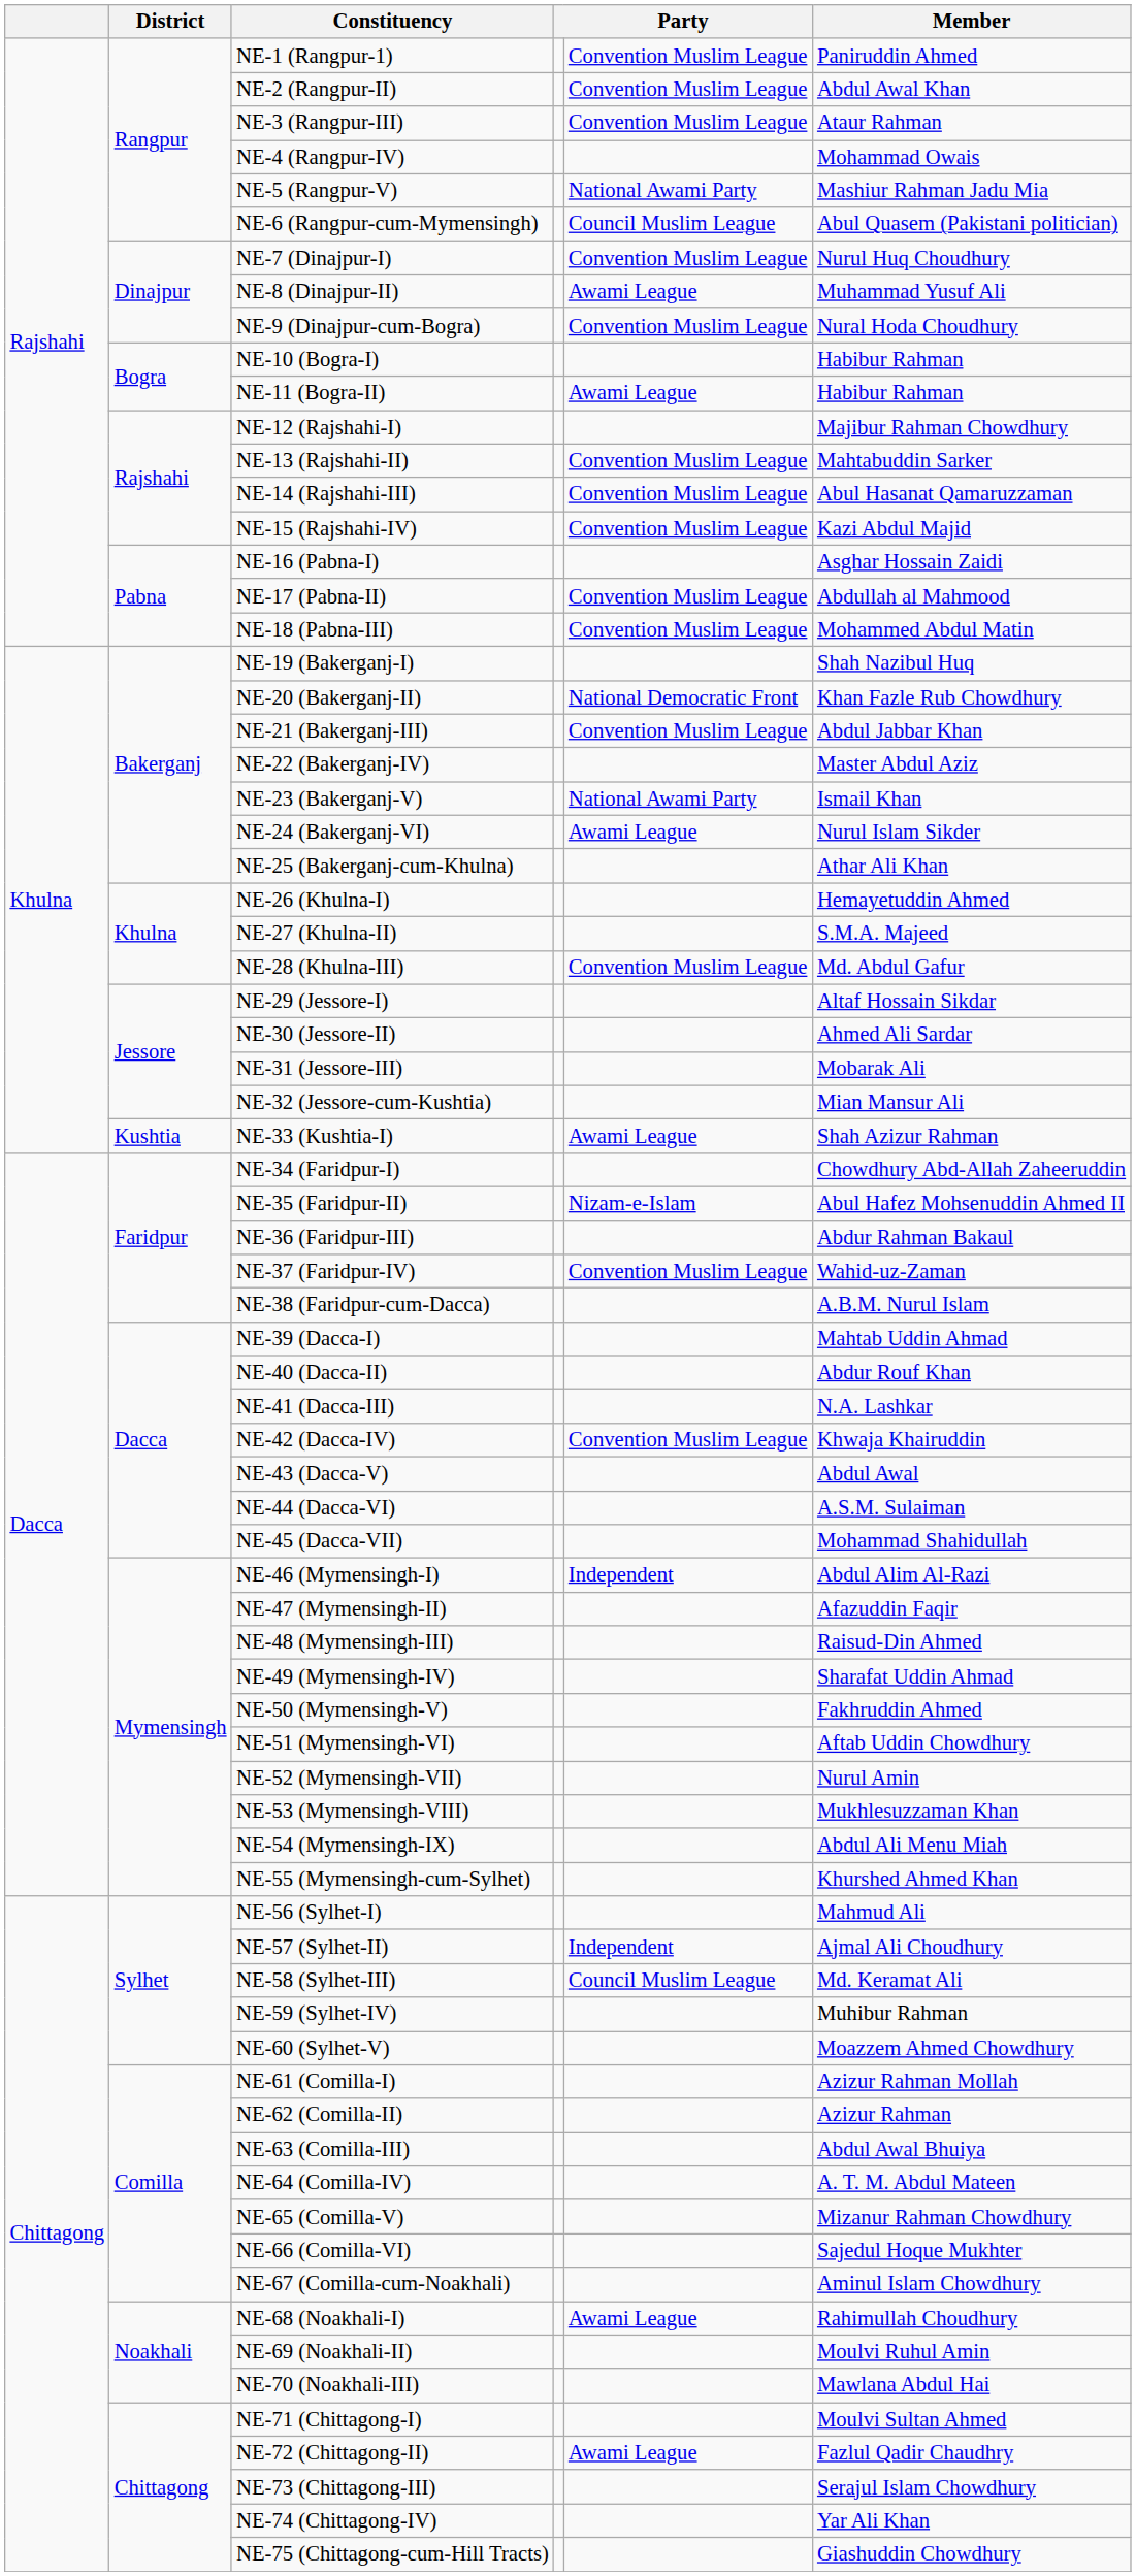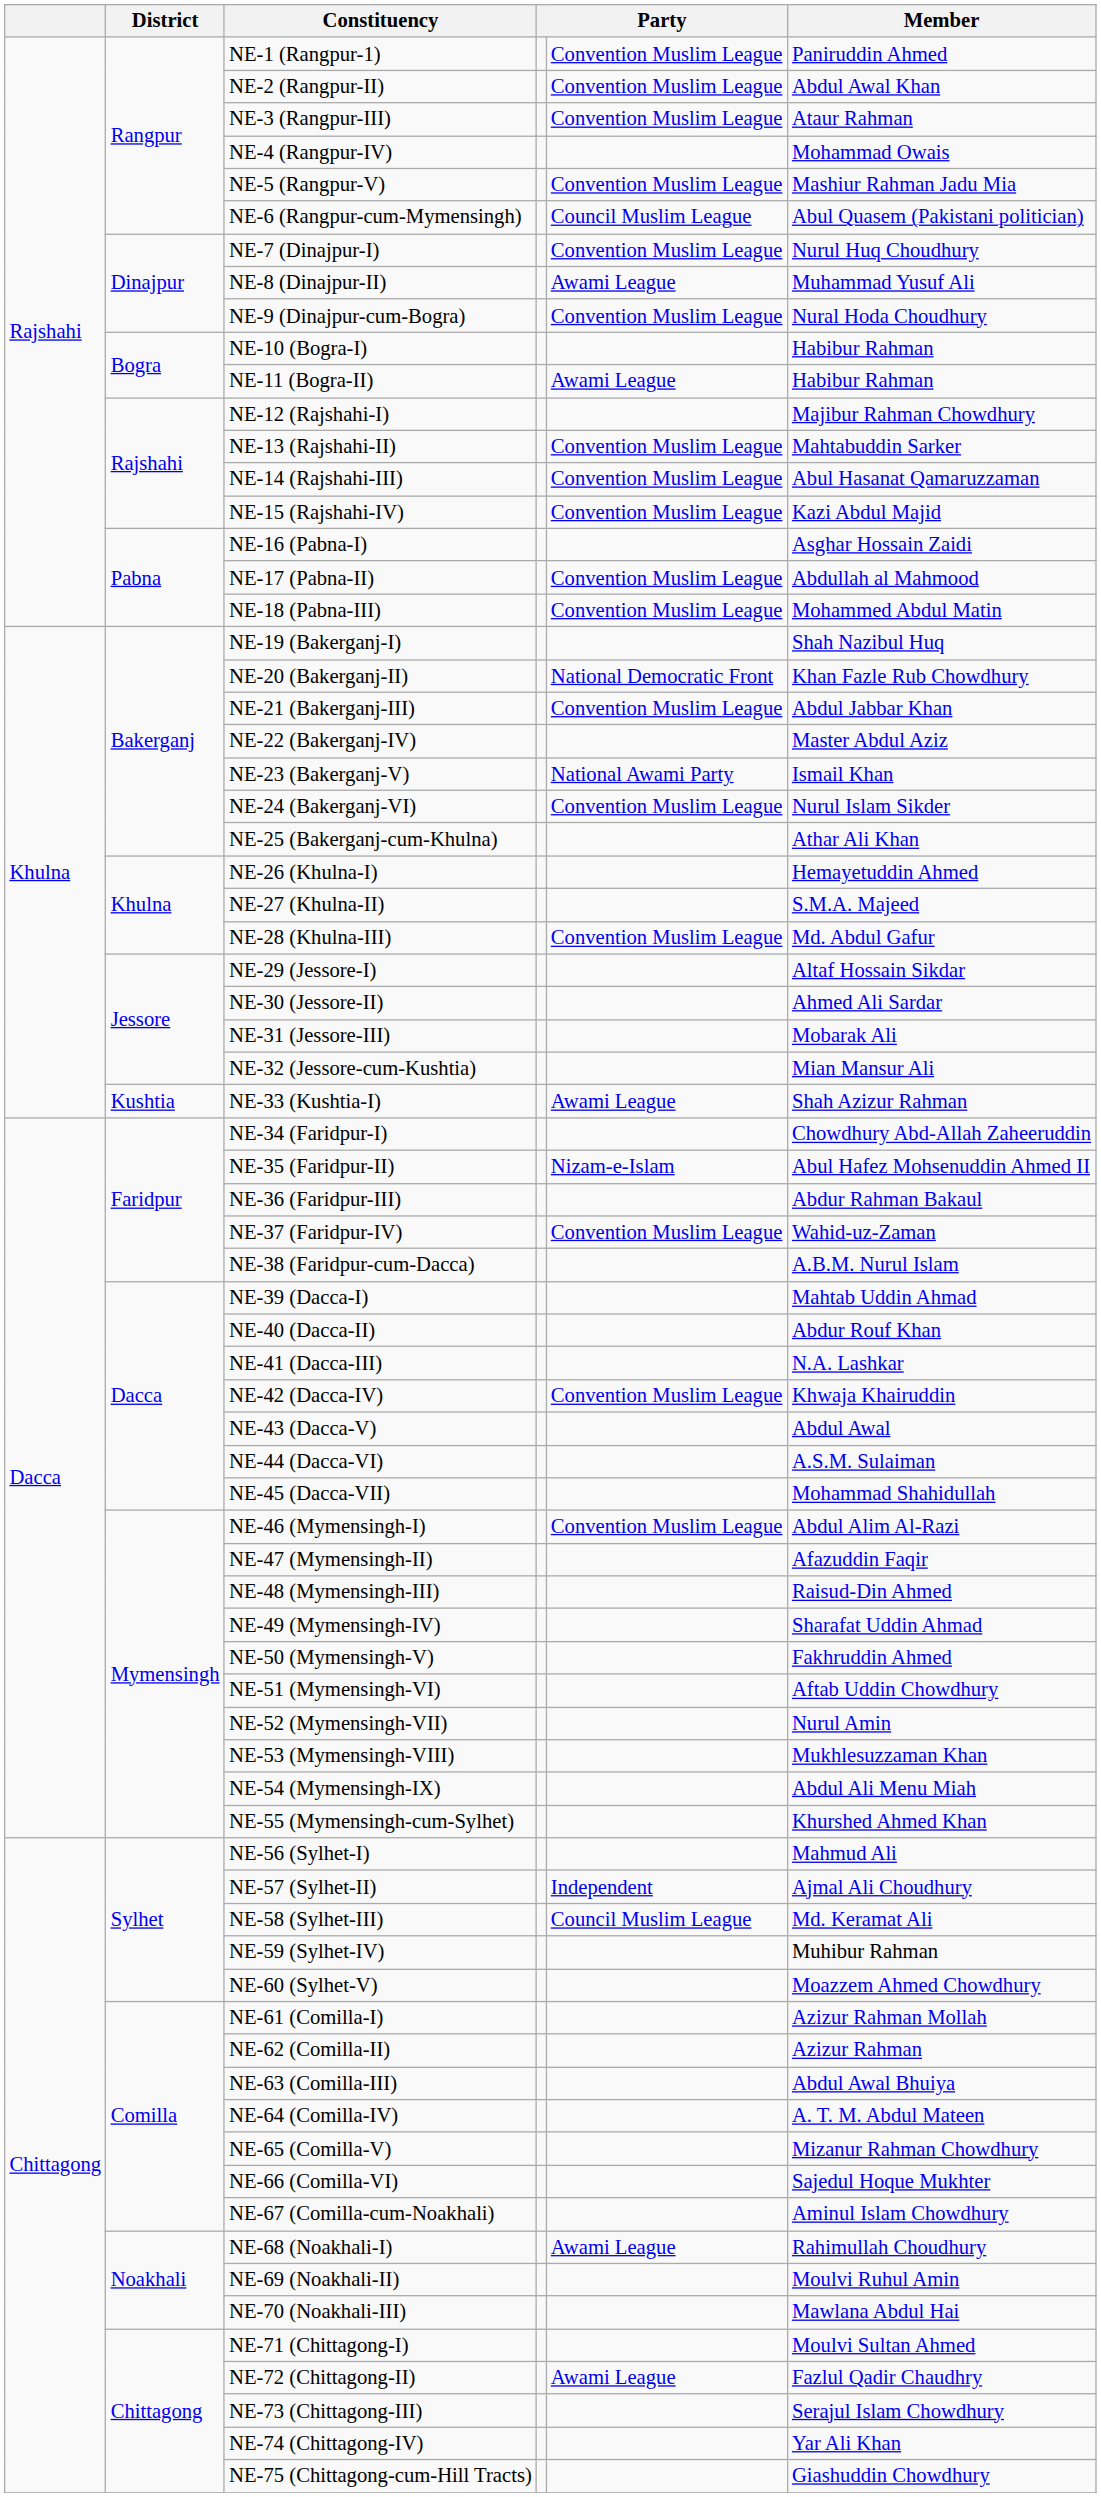NE-5 (Rangpur-V) | column 5: National Awami Party -> Convention Muslim League
NE-24 (Bakerganj-VI) | column 5: Awami League -> Convention Muslim League
NE-46 (Mymensingh-I) | column 5: Independent -> Convention Muslim League
